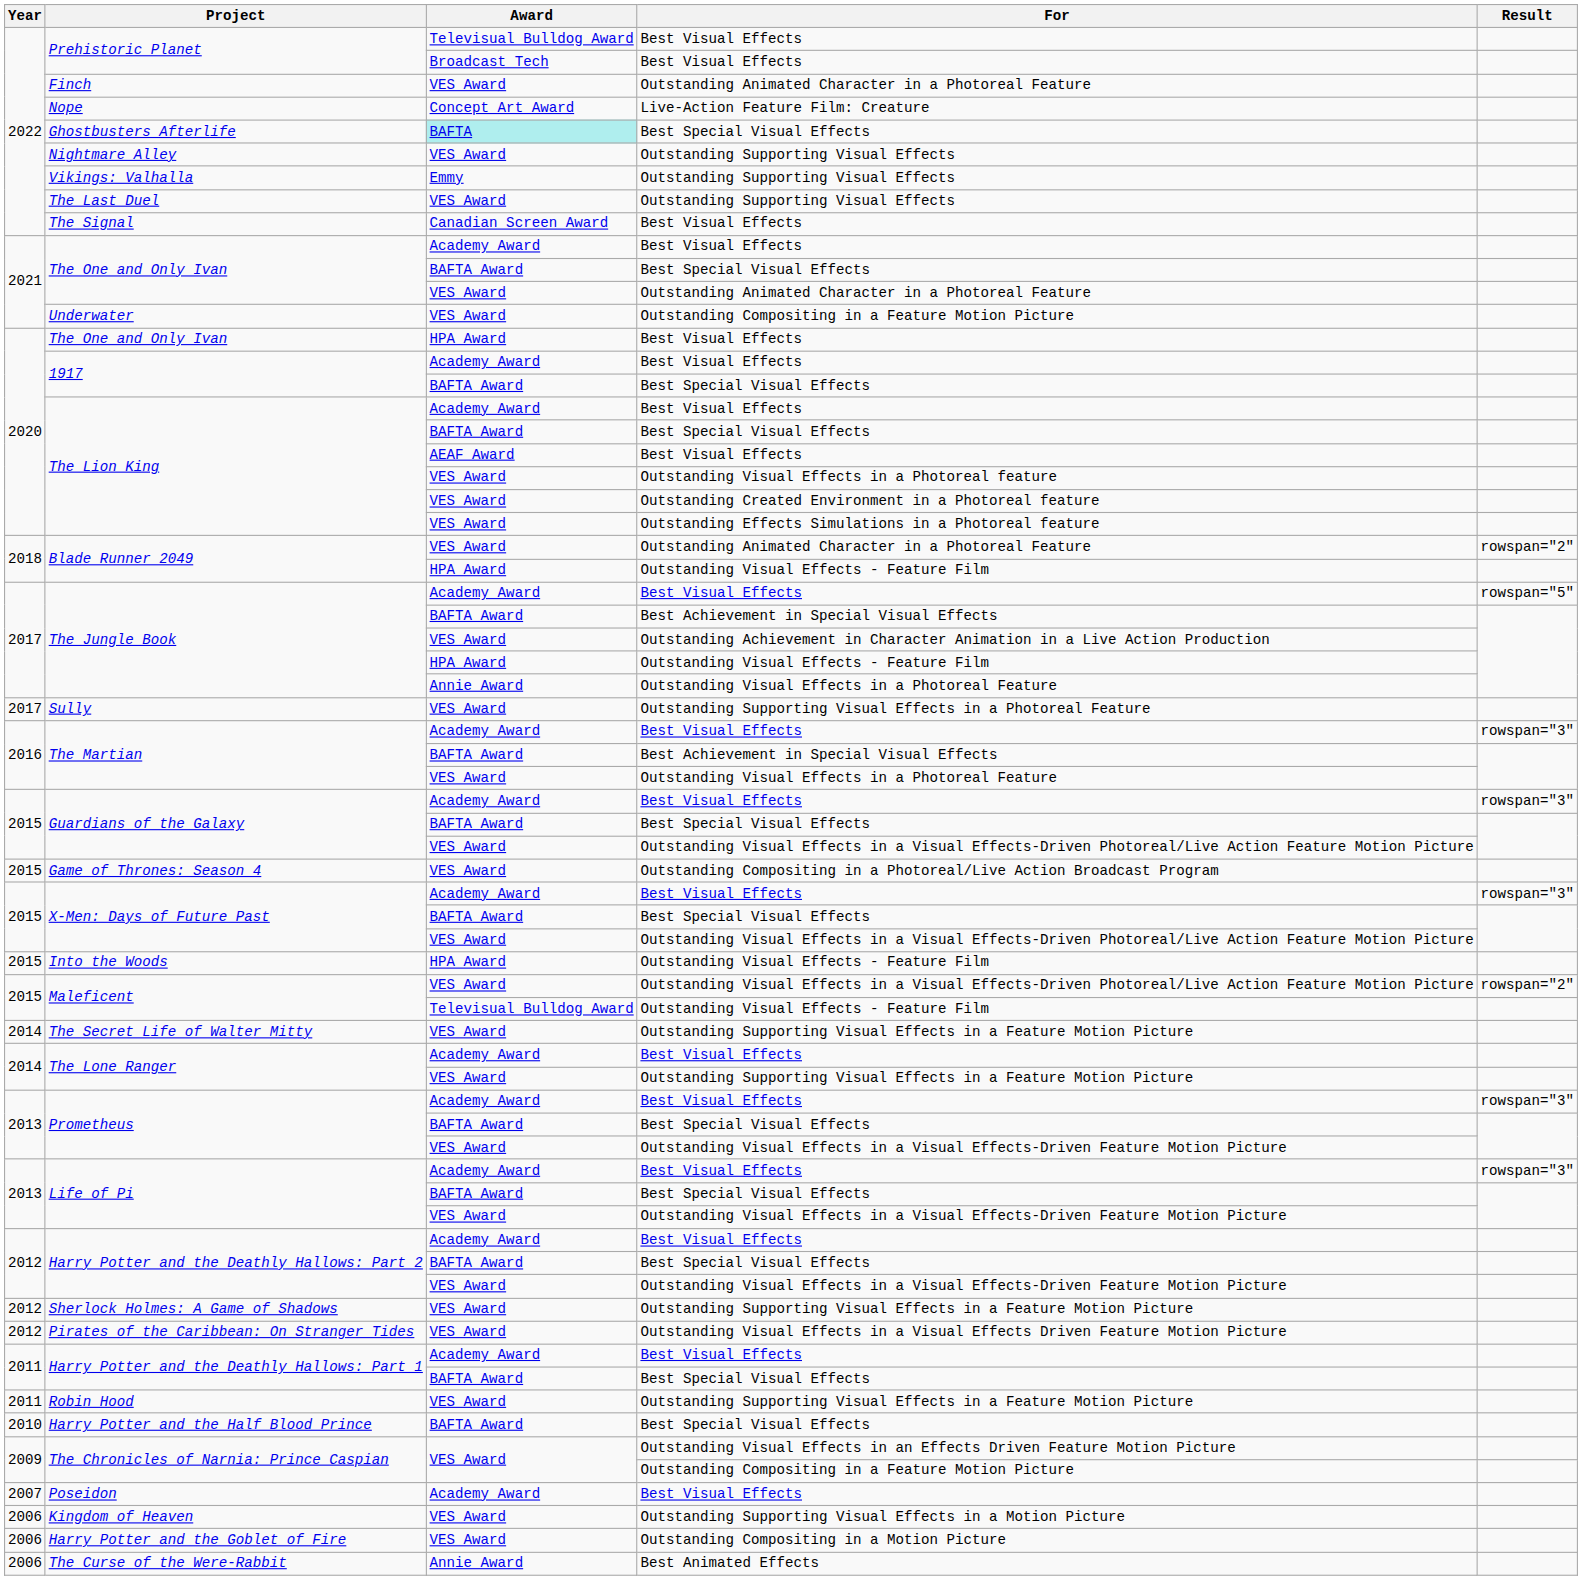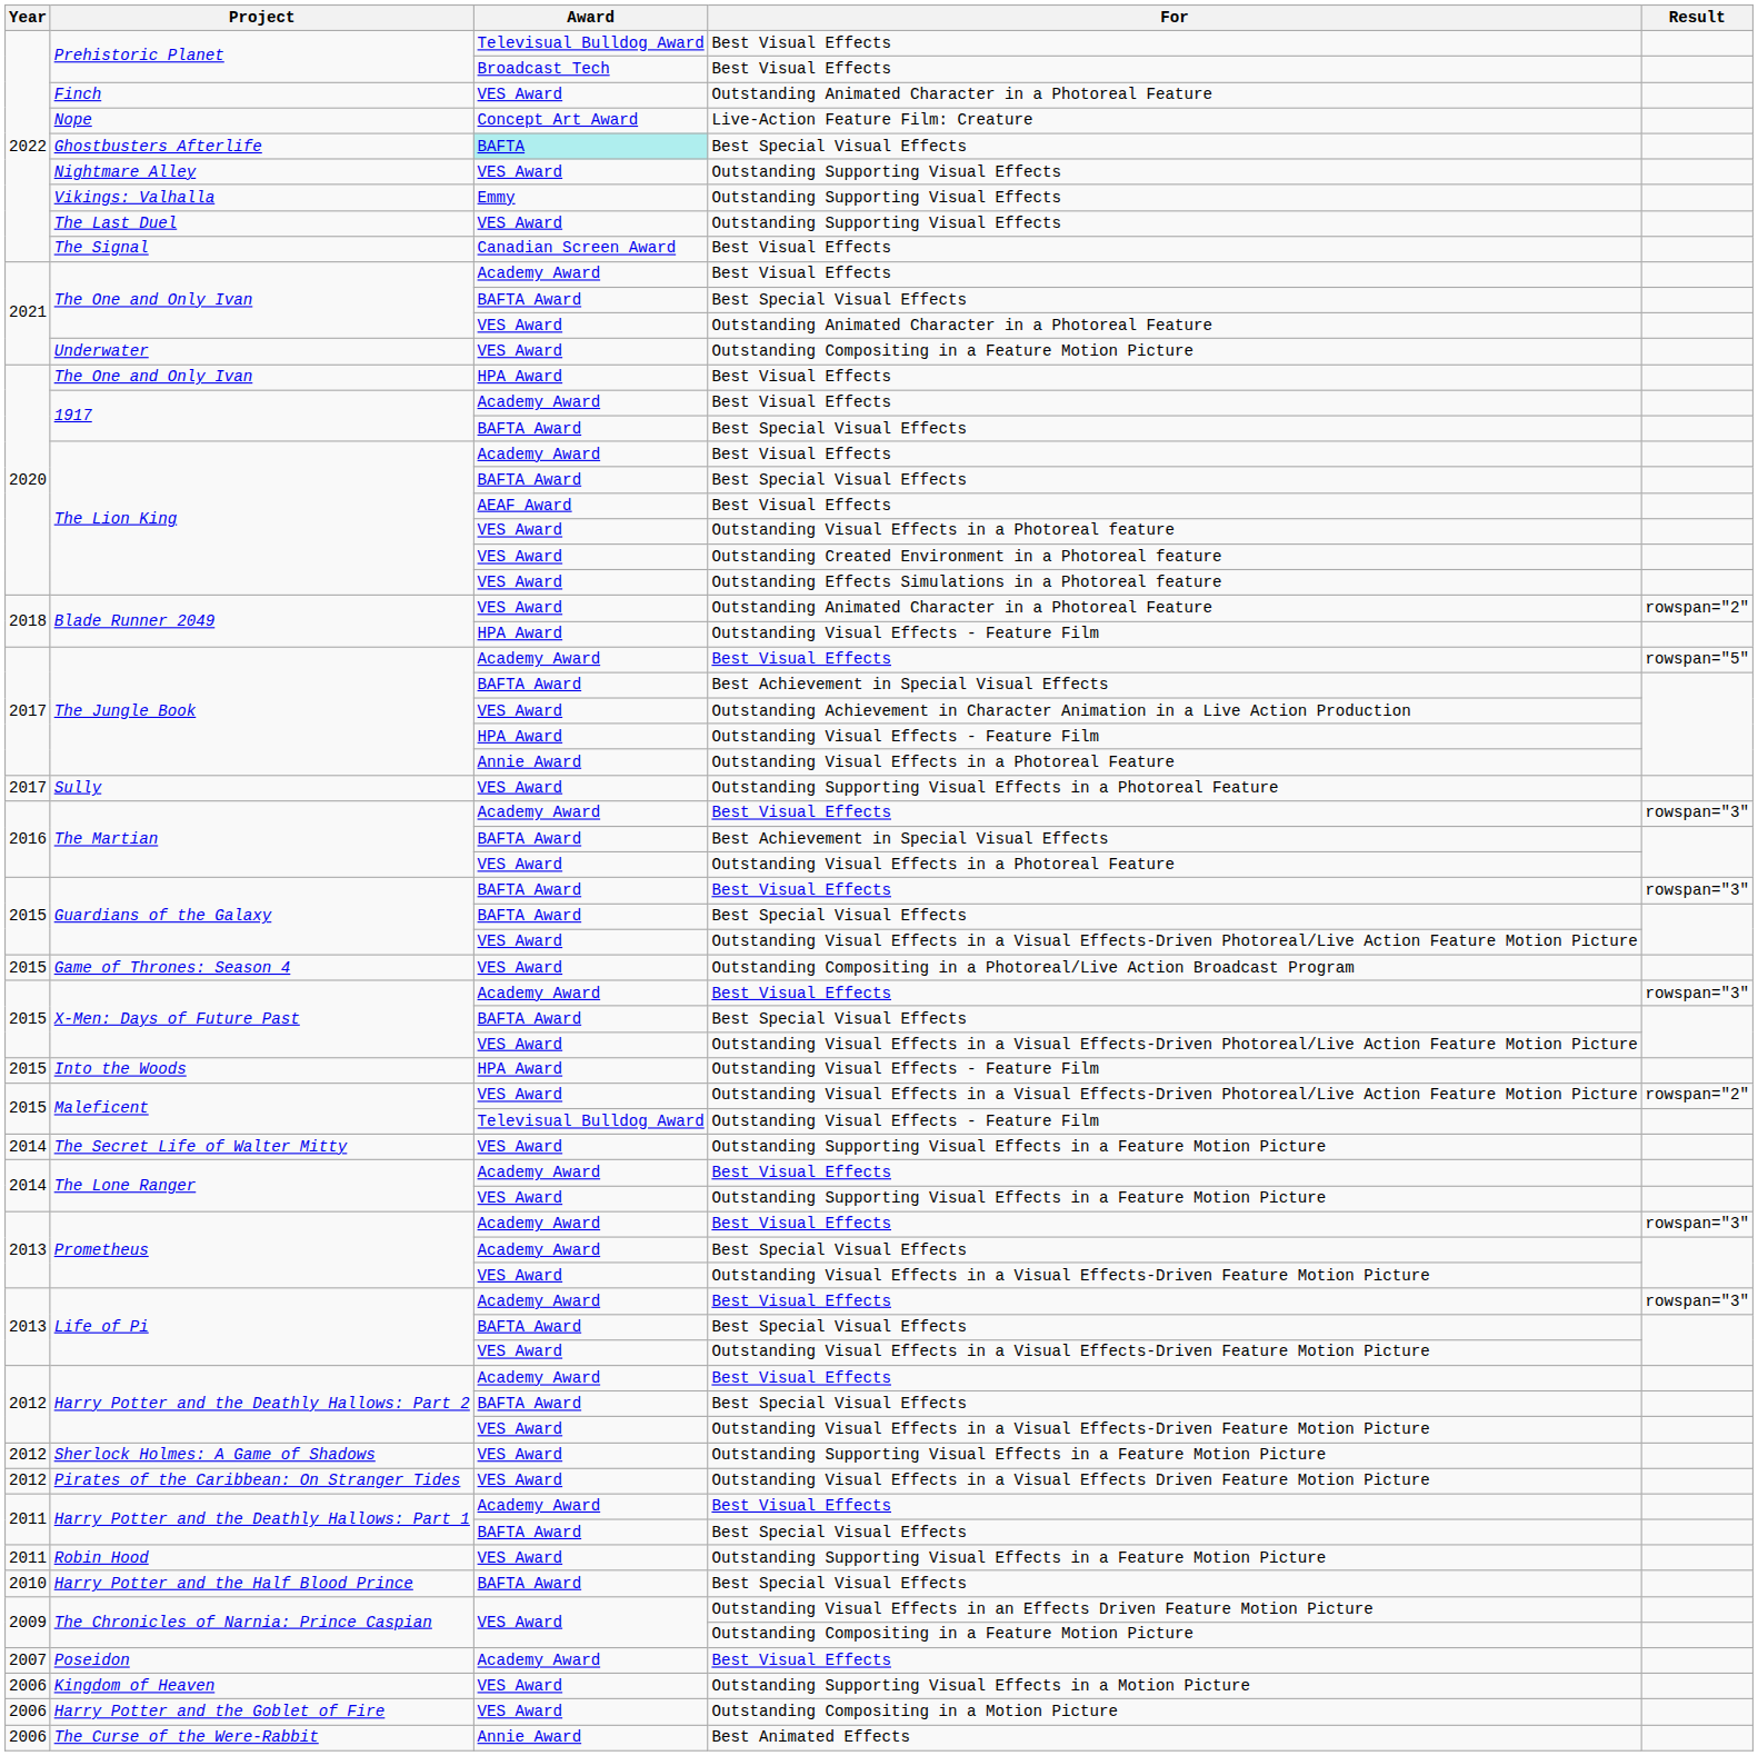Guardians of the Galaxy / Best Visual Effects | Award: Academy Award -> BAFTA Award
Prometheus / Best Special Visual Effects | Award: BAFTA Award -> Academy Award
